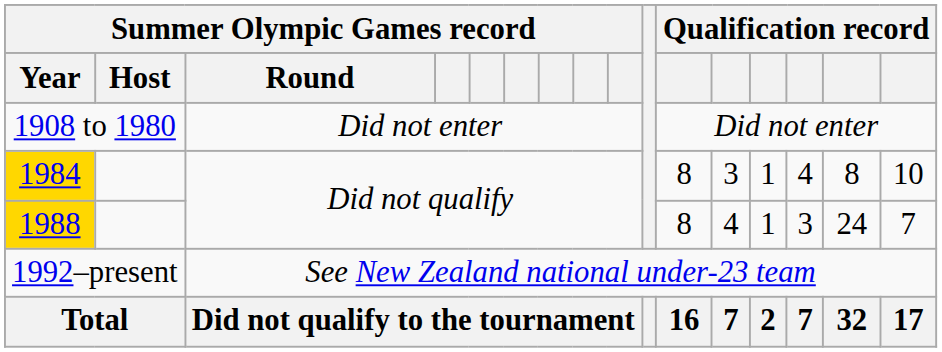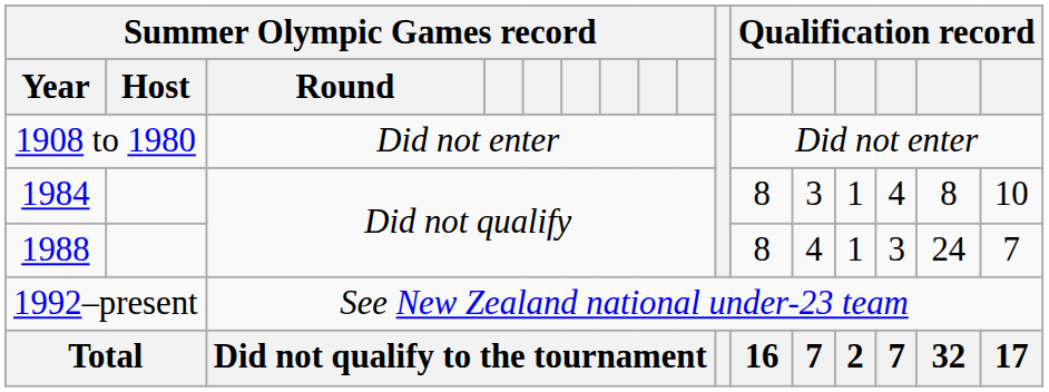1984 | Summer Olympic Games record / Year: gold background -> no background
1988 | Summer Olympic Games record / Year: gold background -> no background
